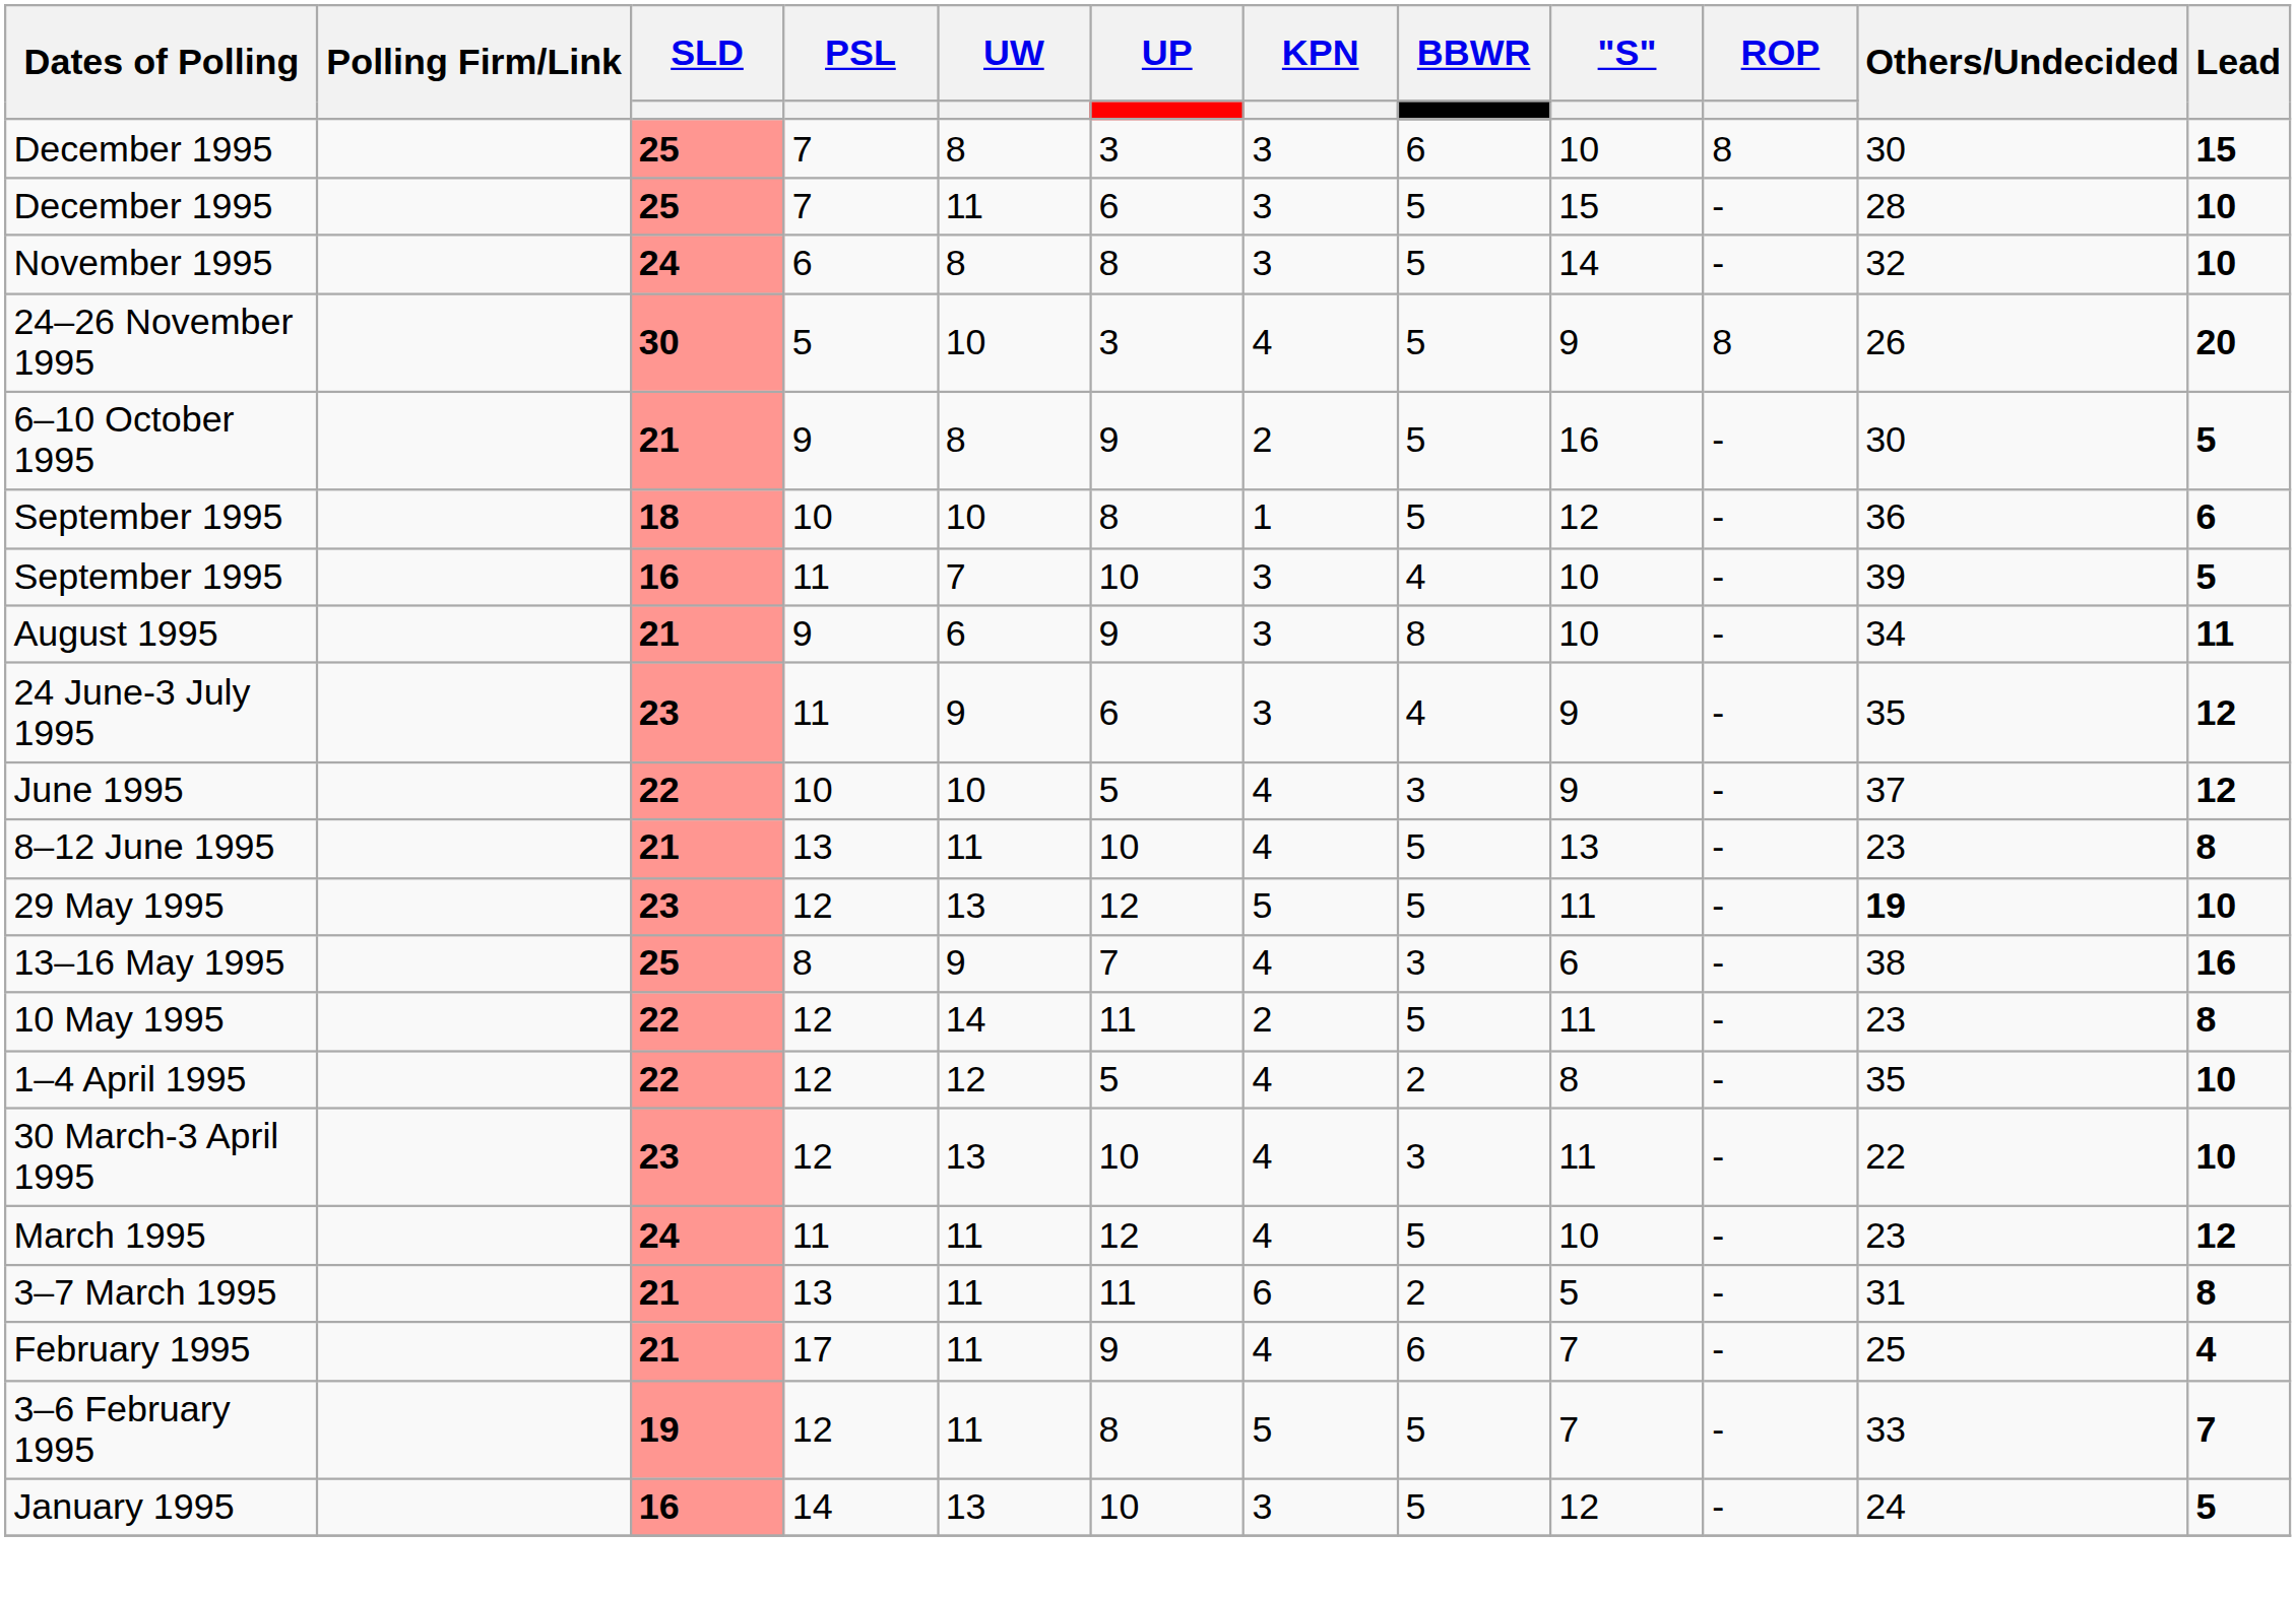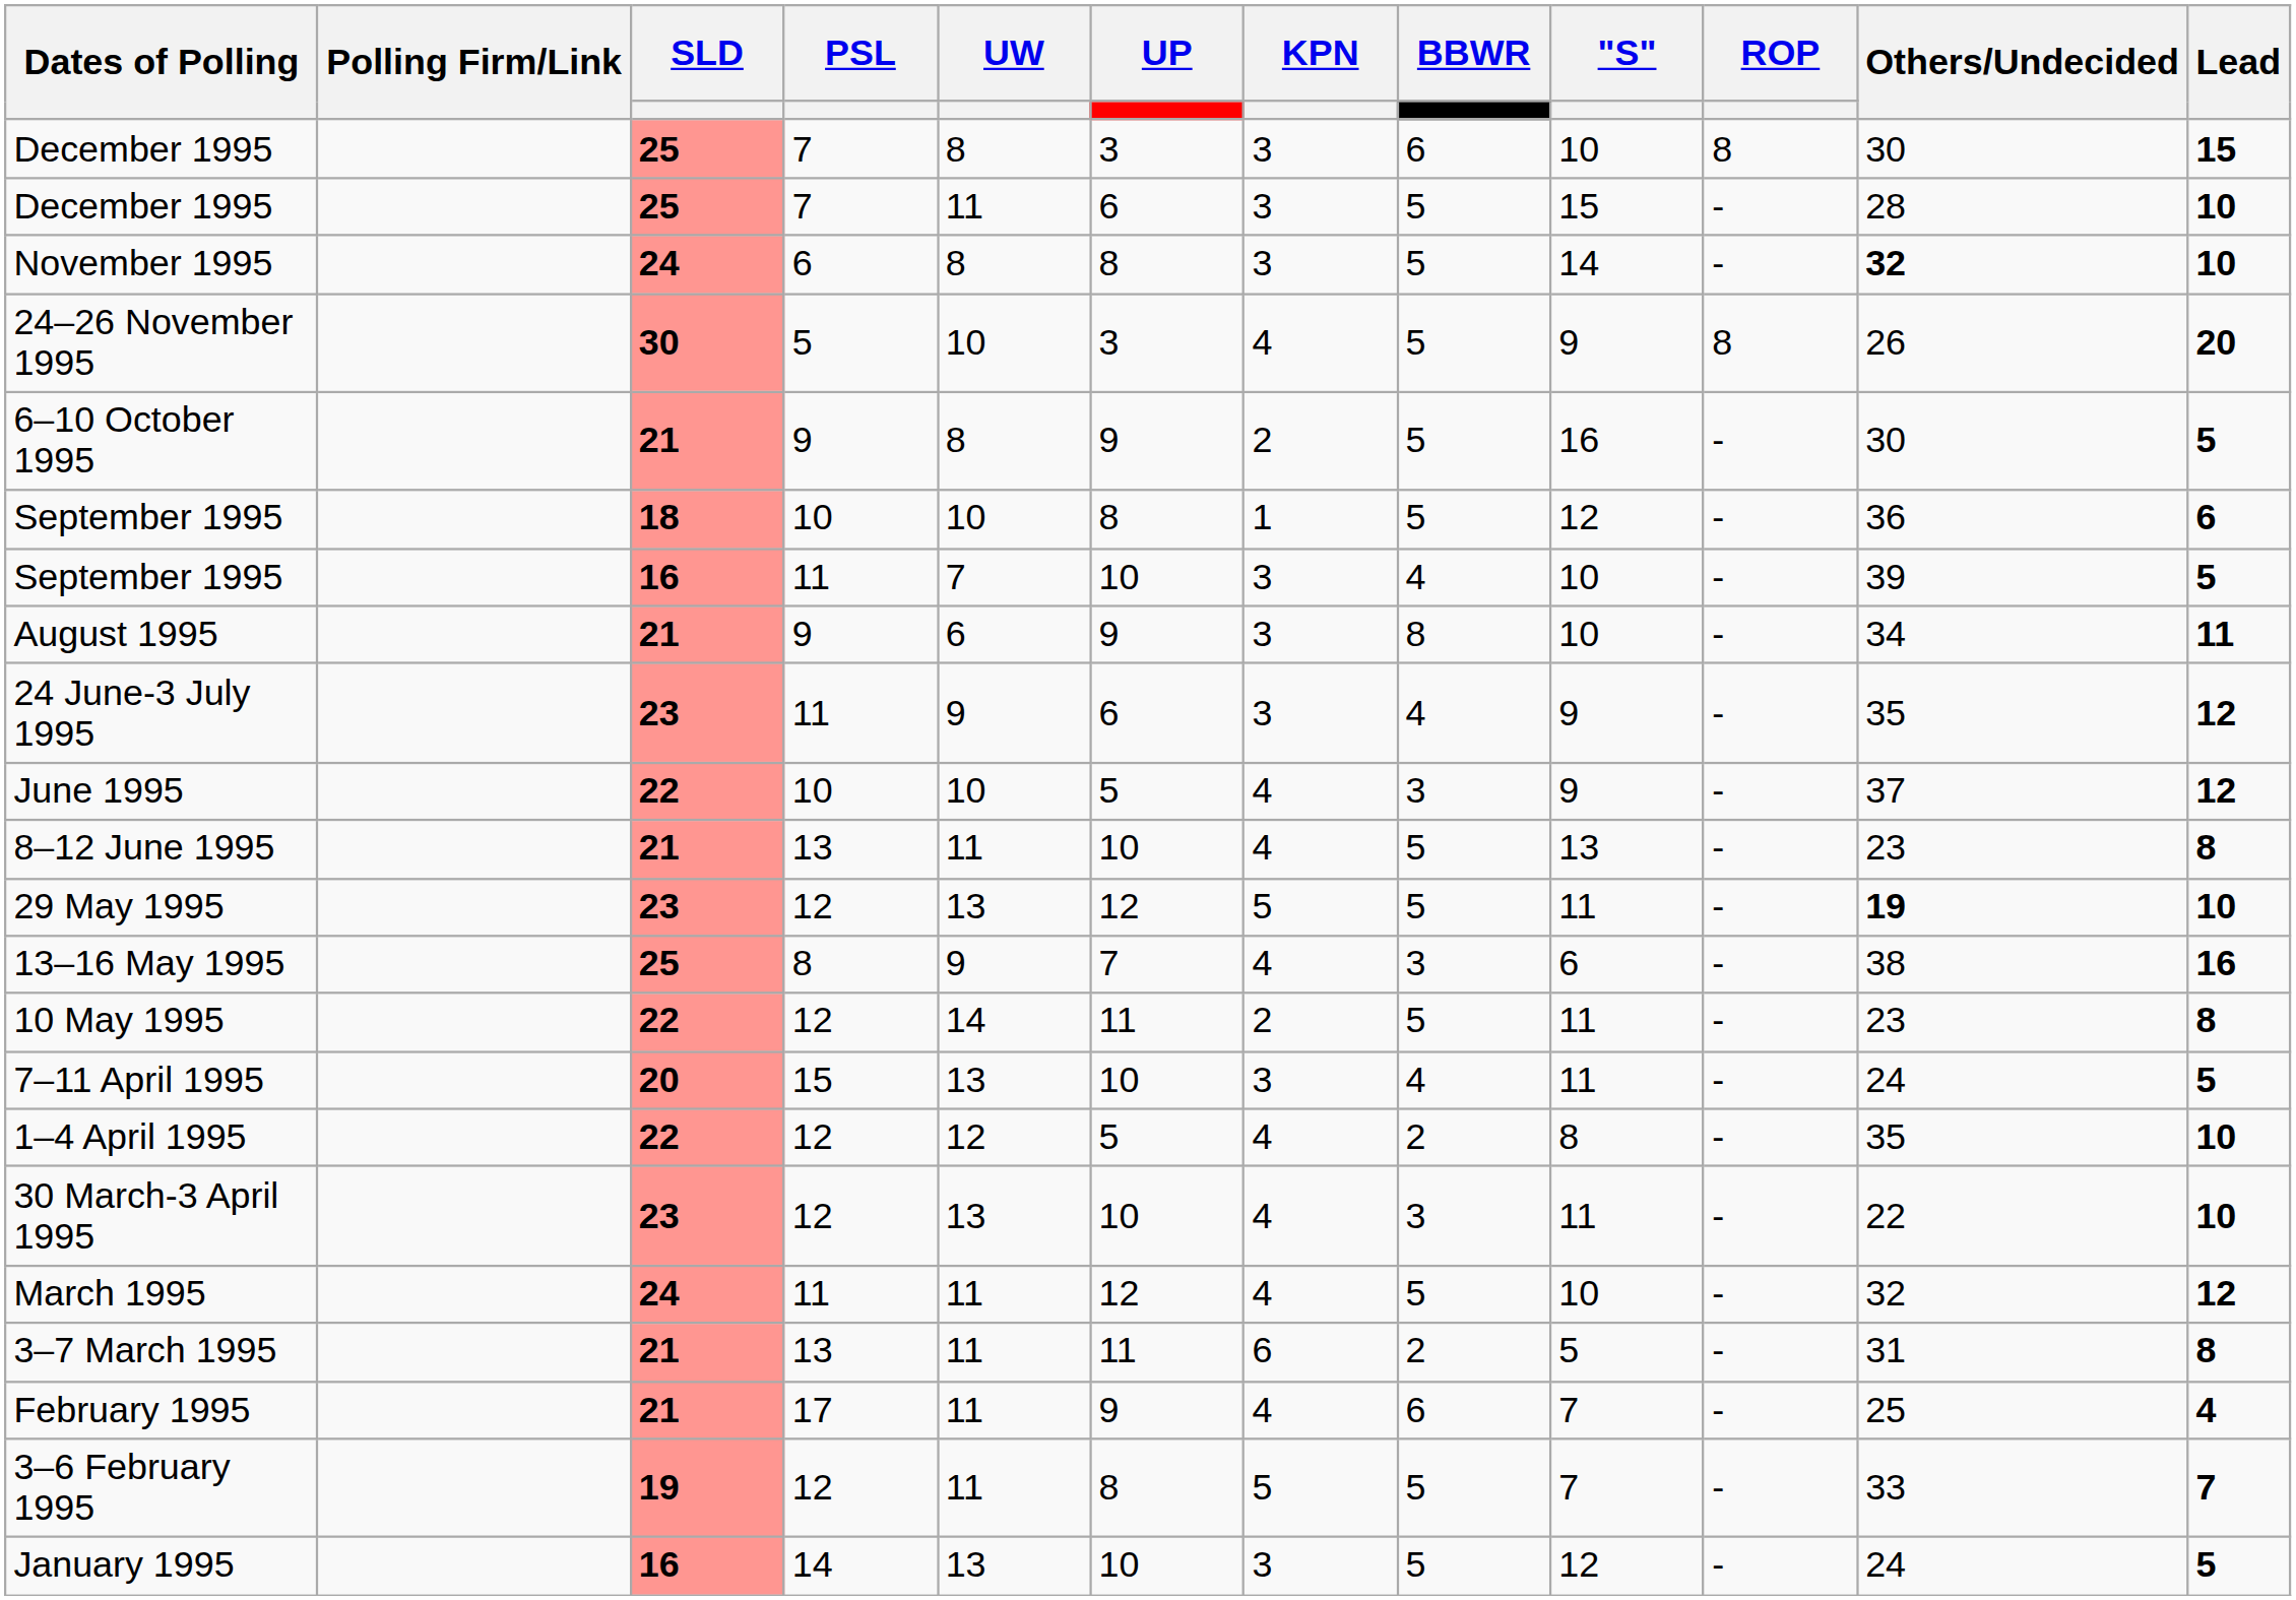November 1995 | Others/Undecided: normal -> bold
+ row: 7–11 April 1995 | 20 | 15 | 13 | 10 | 3 | 4 | 11 | - | 24 | 5
March 1995 | Others/Undecided: 23 -> 32
